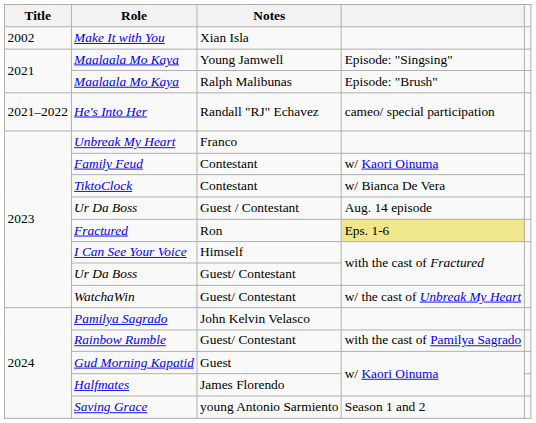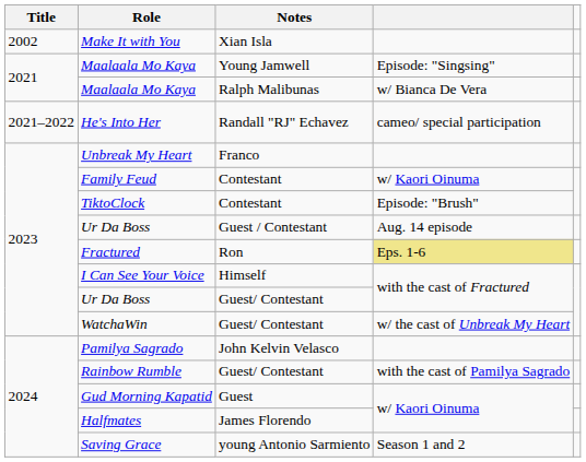Maalaala Mo Kaya / Ralph Malibunas | column 4: Episode: "Brush" -> w/ Bianca De Vera
TiktoClock | column 4: w/ Bianca De Vera -> Episode: "Brush"
